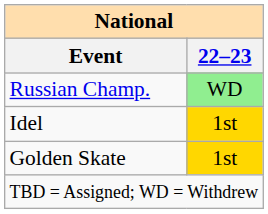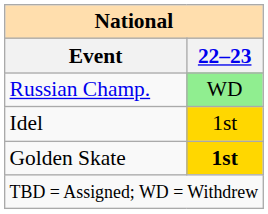Golden Skate | 22–23: normal -> bold
